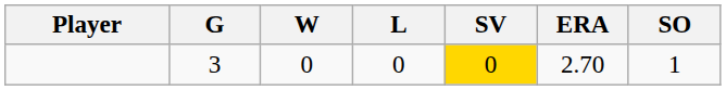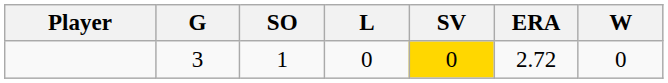columns swapped: W <-> SO
row 2 | ERA: 2.70 -> 2.72
